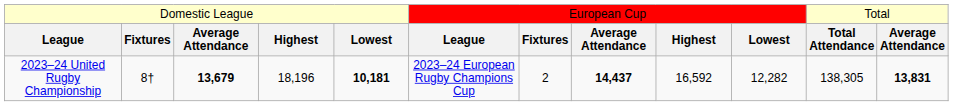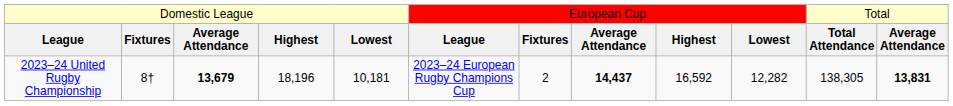2023–24 United Rugby Championship | column 5: bold -> normal
